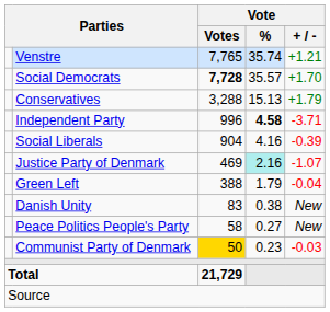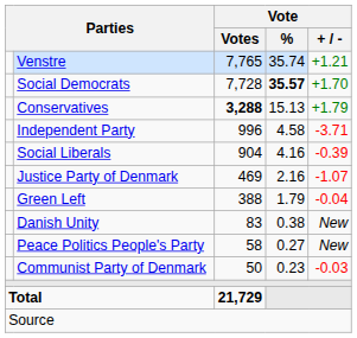Social Democrats | Vote / Votes: bold -> normal
Social Democrats | Vote / %: normal -> bold
Conservatives | Vote / Votes: normal -> bold
Independent Party | Vote / %: bold -> normal
Justice Party of Denmark | Vote / %: paleturquoise background -> no background
Communist Party of Denmark | Vote / Votes: gold background -> no background
